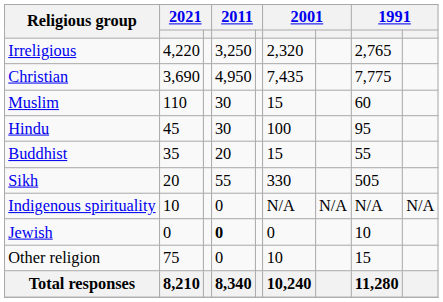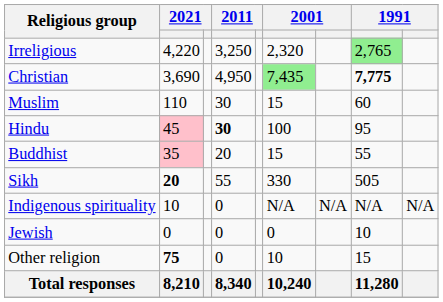Irreligious | column 8: no background -> lightgreen background
Christian | column 6: no background -> lightgreen background
Christian | column 8: normal -> bold
Hindu | column 2: no background -> pink background
Hindu | column 4: normal -> bold
Buddhist | column 2: no background -> pink background
Sikh | column 2: normal -> bold
Jewish | column 4: bold -> normal
Other religion | column 2: normal -> bold
